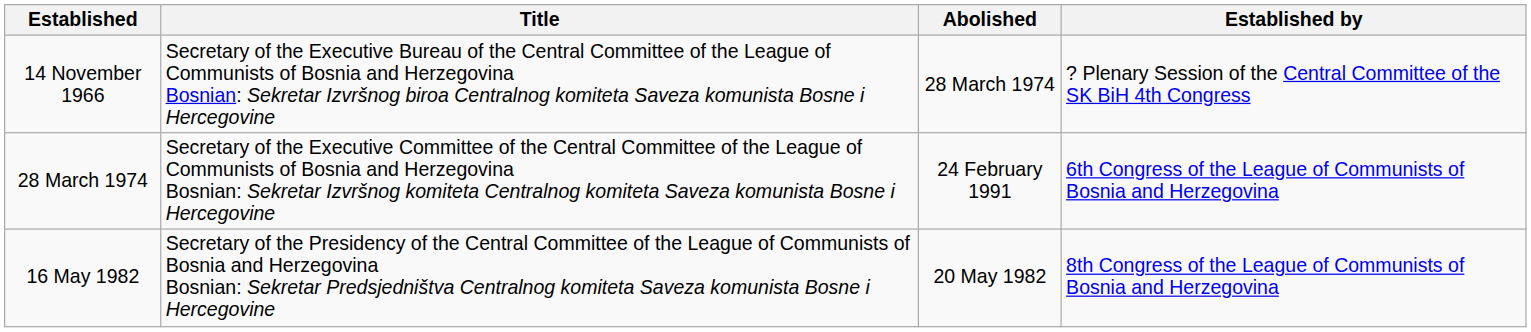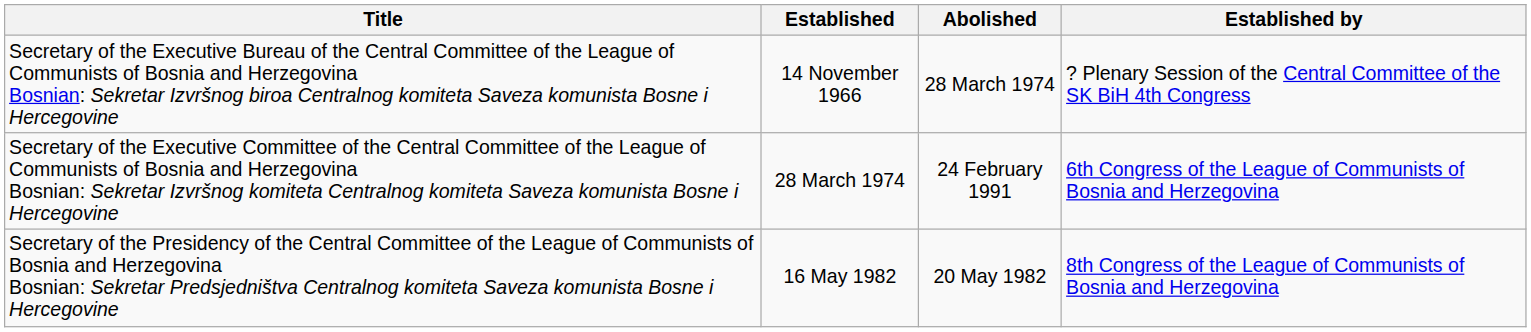columns swapped: Title <-> Established
